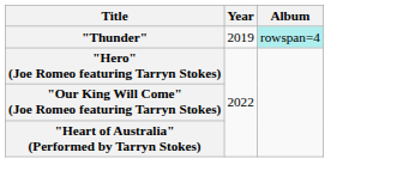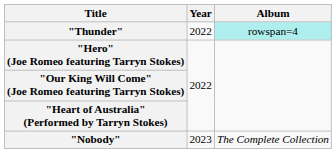"Thunder" | Year: 2019 -> 2022
+ row: "Nobody" | 2023 | The Complete Collection
